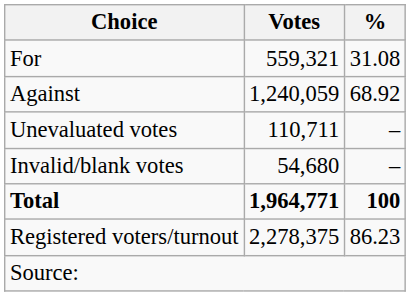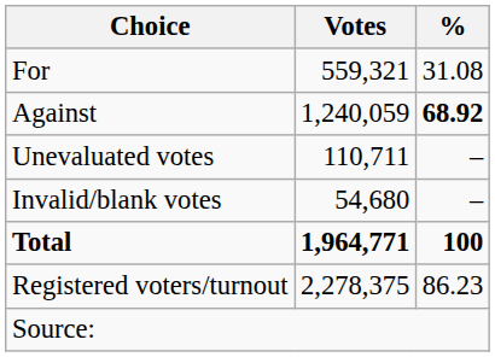Against | %: normal -> bold
